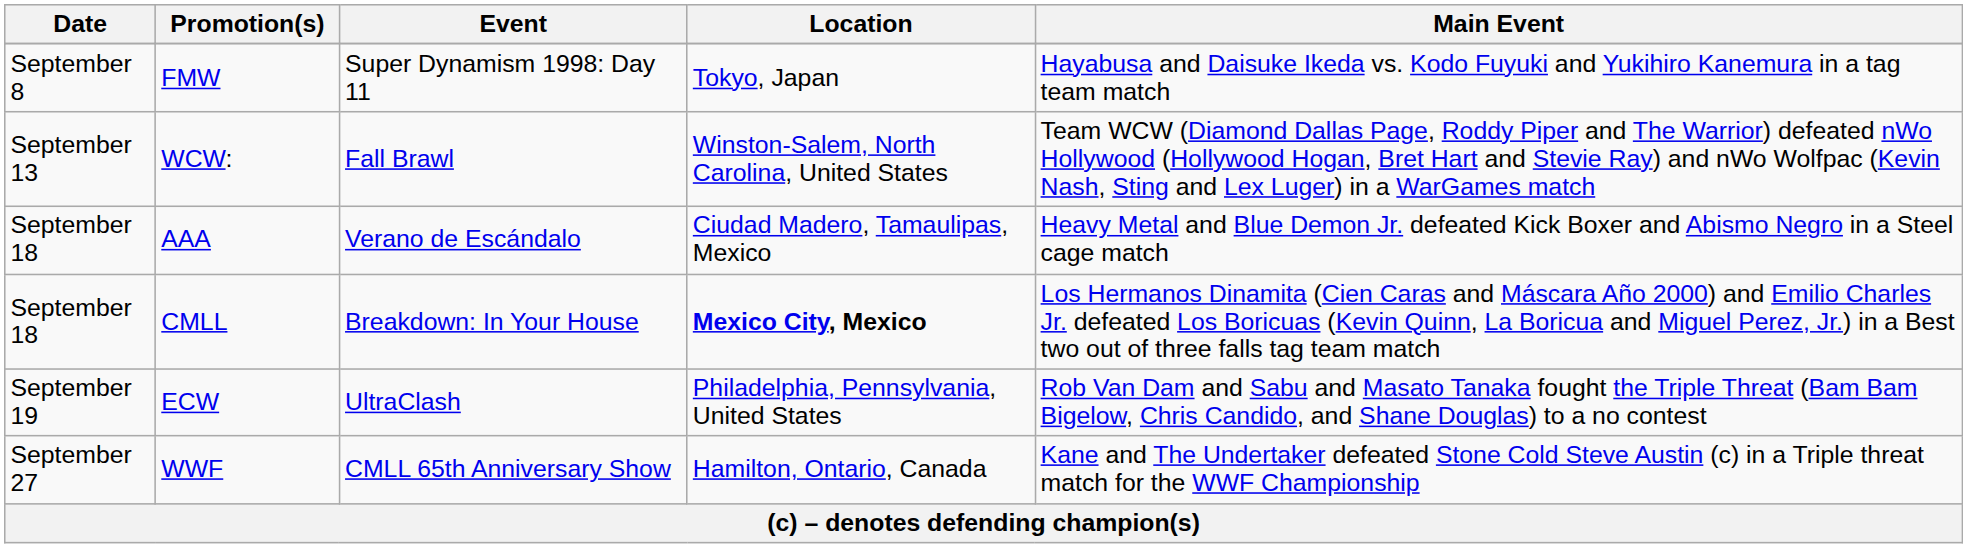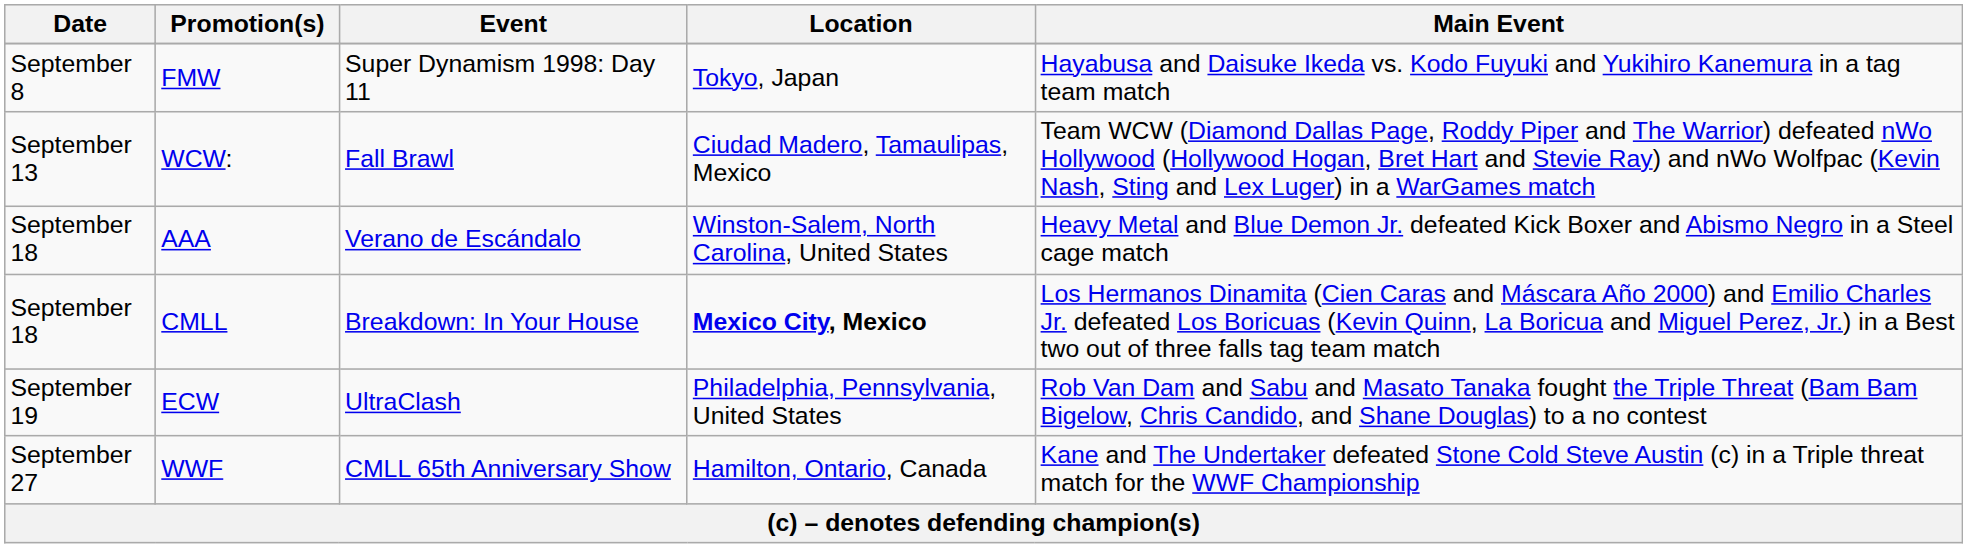WCW: | Location: Winston-Salem, North Carolina, United States -> Ciudad Madero, Tamaulipas, Mexico
AAA | Location: Ciudad Madero, Tamaulipas, Mexico -> Winston-Salem, North Carolina, United States
